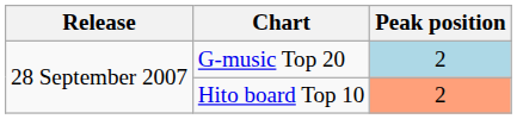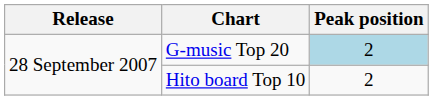Hito board Top 10 | Peak position: lightsalmon background -> no background
